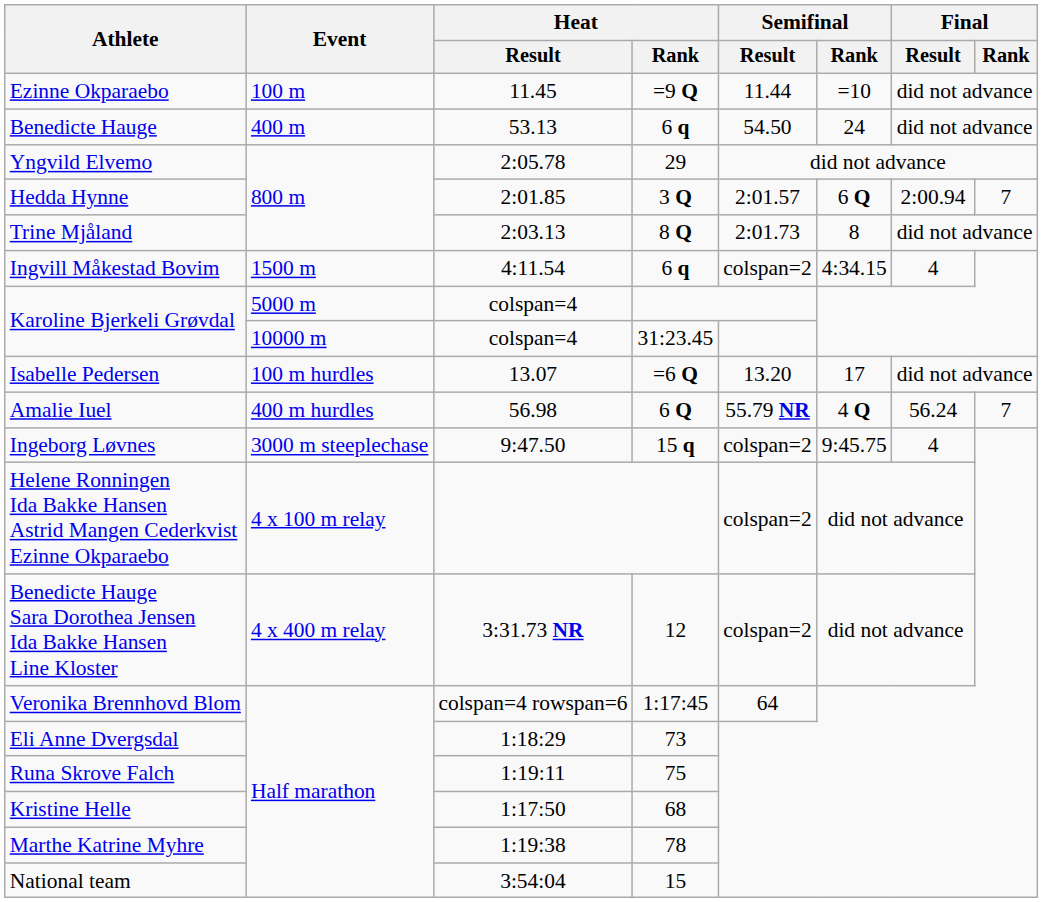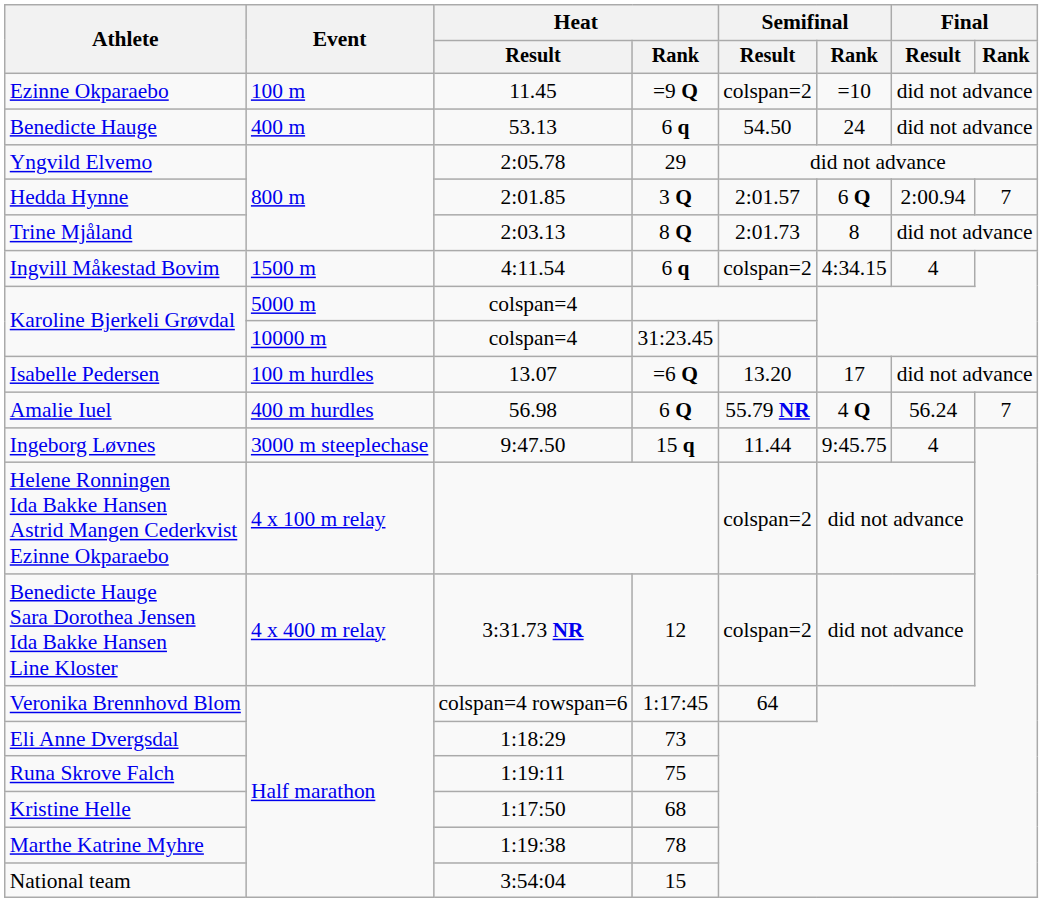Ezinne Okparaebo | Semifinal / Result: 11.44 -> colspan=2
Ingeborg Løvnes | Semifinal / Result: colspan=2 -> 11.44
